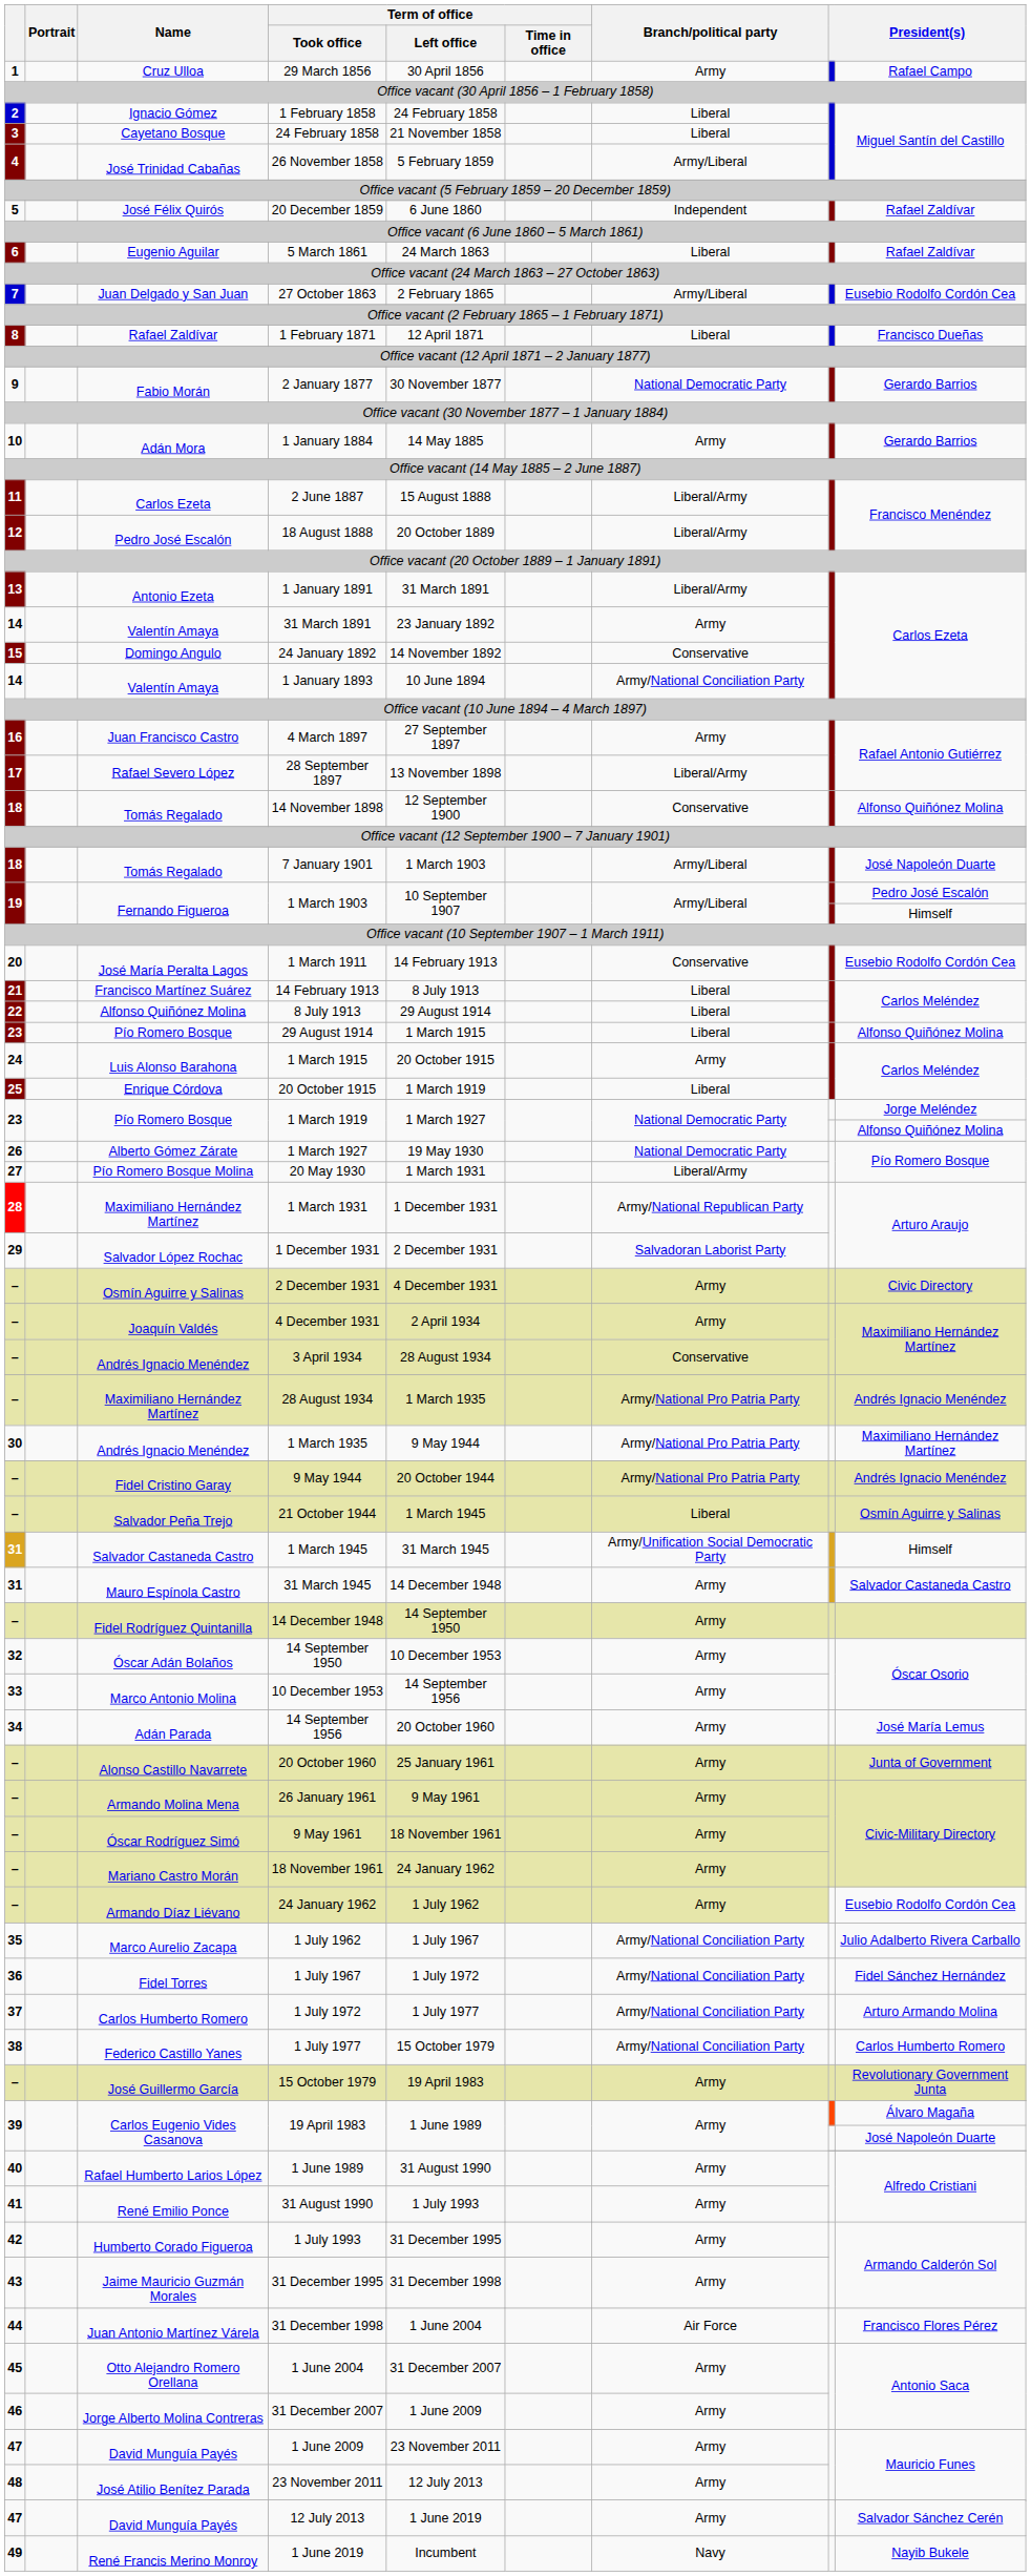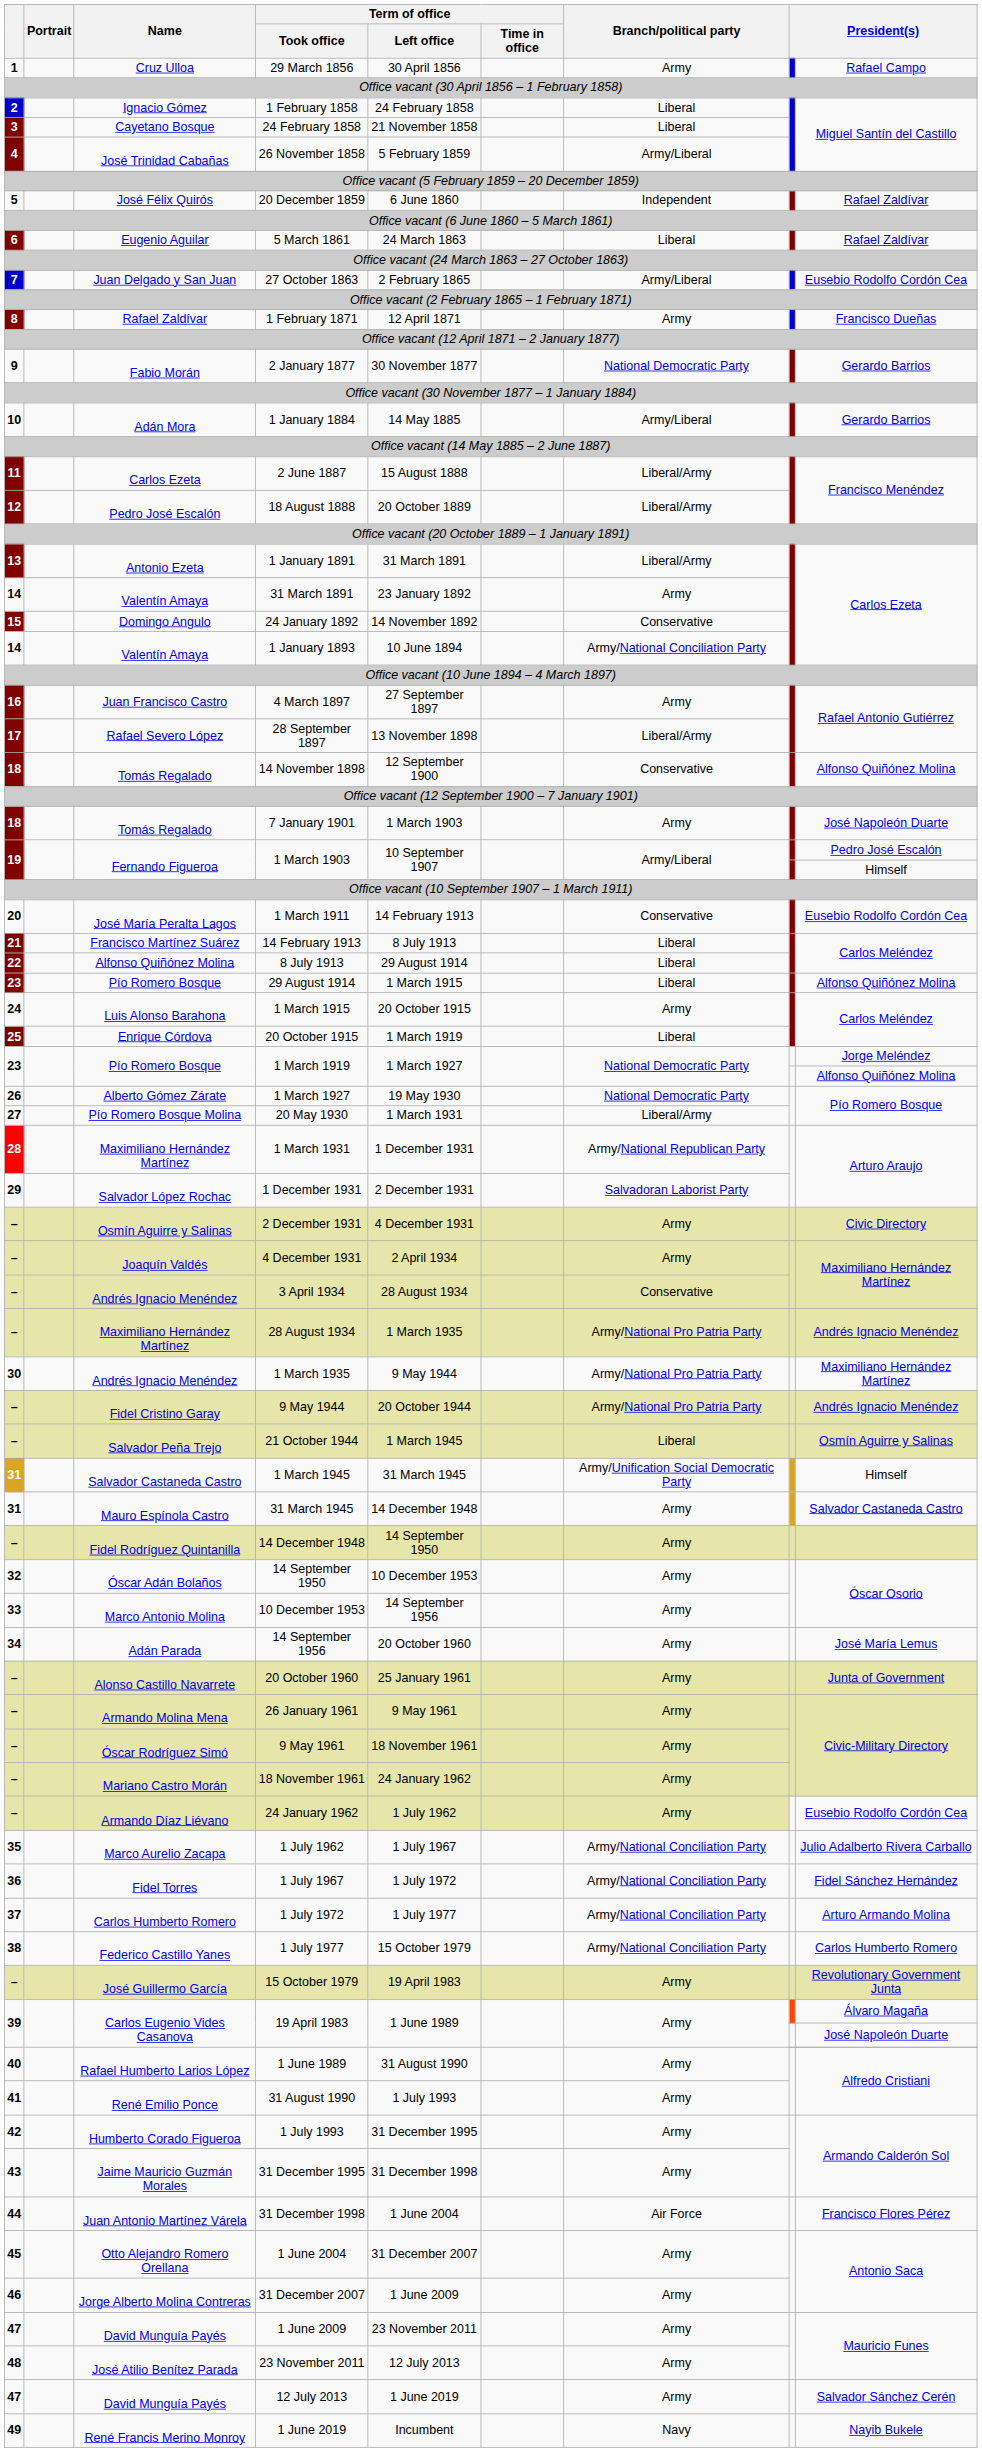1 February 1871 | Branch/political party: Liberal -> Army
1 January 1884 | Branch/political party: Army -> Army/Liberal
7 January 1901 | Branch/political party: Army/Liberal -> Army
